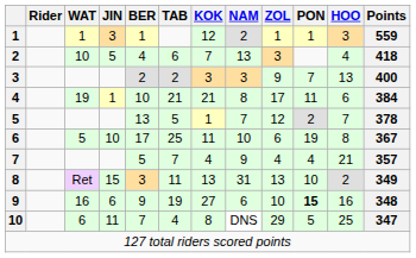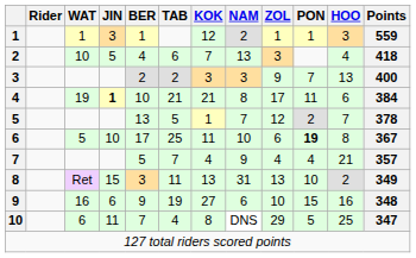row 5 | JIN: normal -> bold
row 7 | PON: normal -> bold
row 10 | PON: bold -> normal
